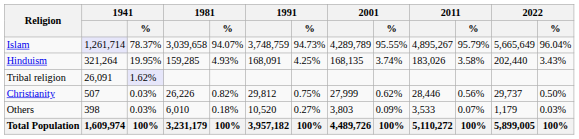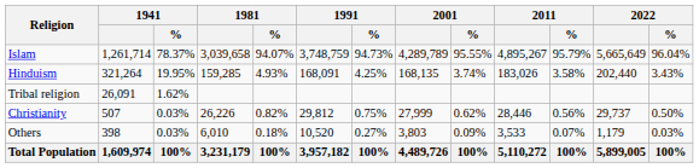Islam | 1941: lavender background -> no background
Tribal religion | 1941 / %: lavender background -> no background
